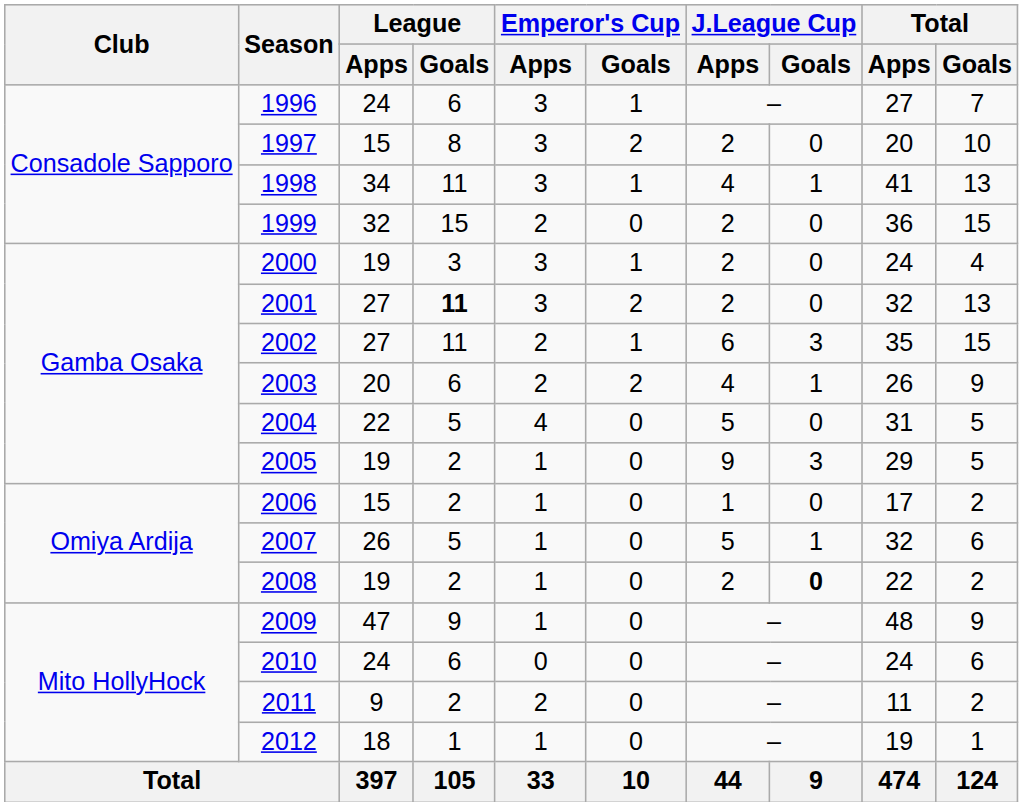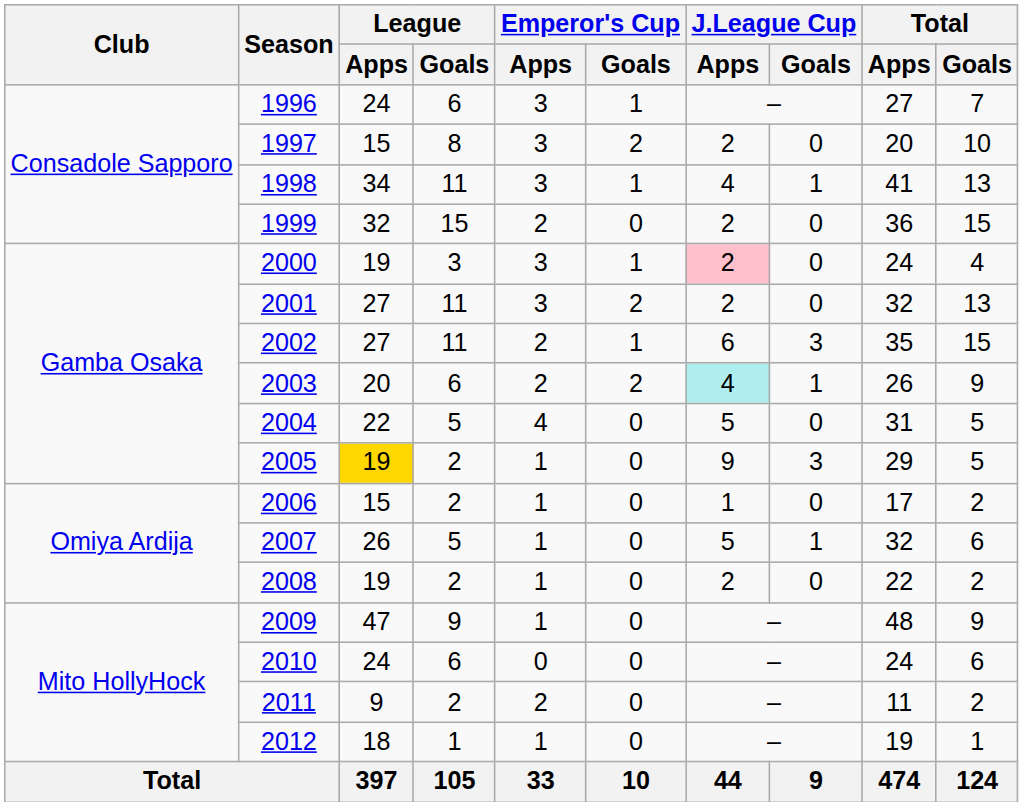2000 | J.League Cup / Apps: no background -> pink background
2001 | League / Goals: bold -> normal
2003 | J.League Cup / Apps: no background -> paleturquoise background
2005 | League / Apps: no background -> gold background
2008 | J.League Cup / Goals: bold -> normal
